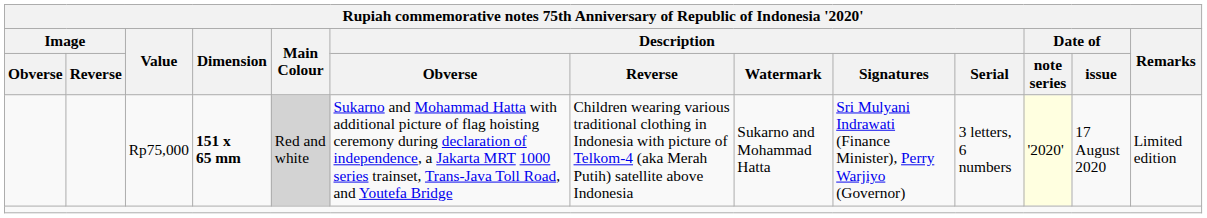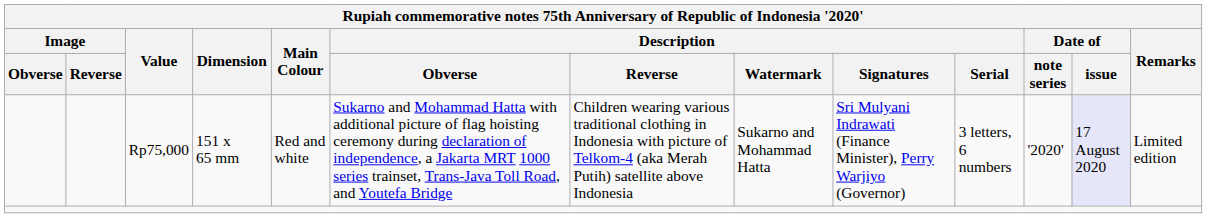Rp75,000 | Dimension: bold -> normal
Rp75,000 | Main Colour: lightgrey background -> no background
Rp75,000 | Date of / note series: lightyellow background -> no background
Rp75,000 | Date of / issue: no background -> lavender background
